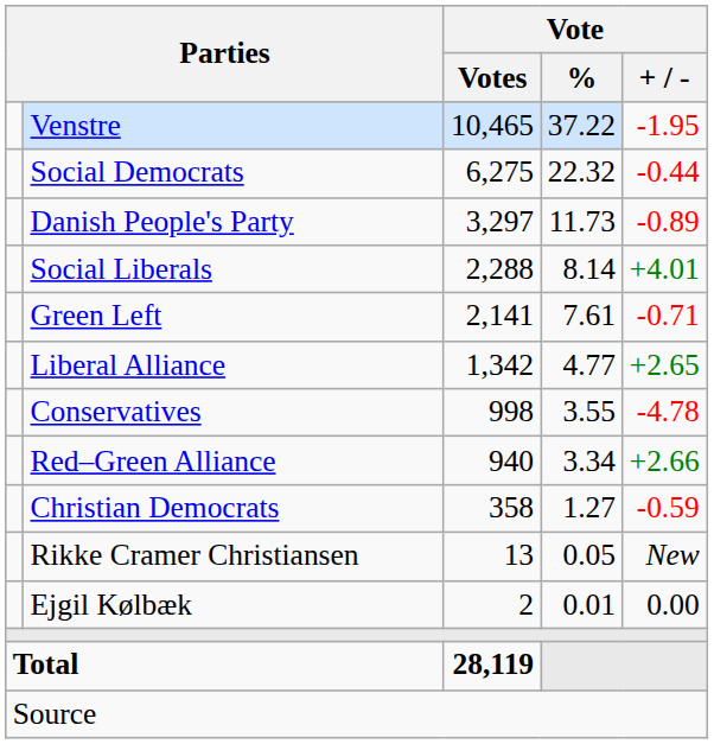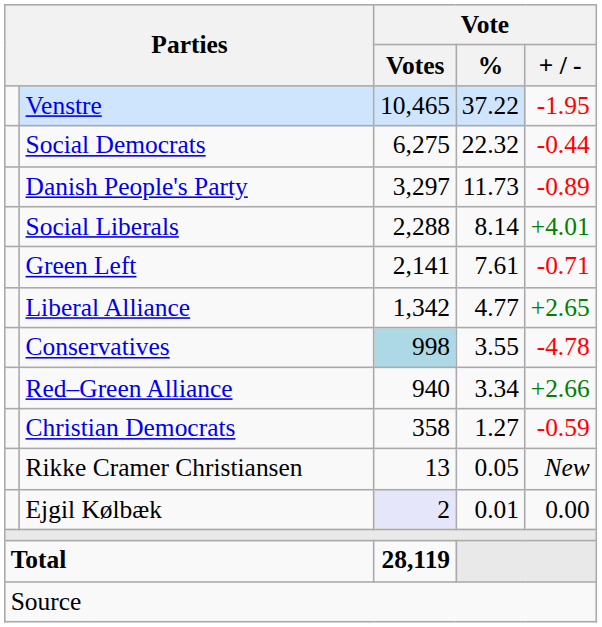Conservatives | Vote / Votes: no background -> lightblue background
Ejgil Kølbæk | Vote / Votes: no background -> lavender background
